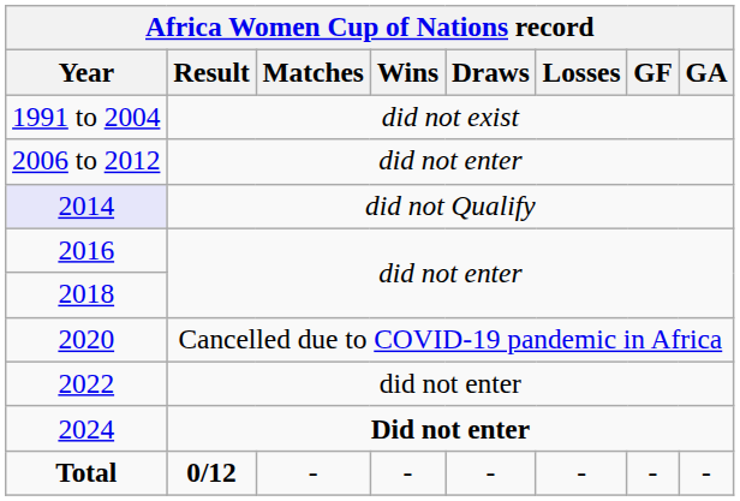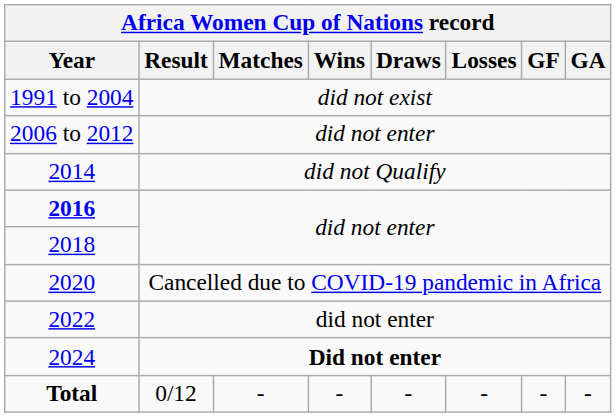2014 | Africa Women Cup of Nations record / Year: lavender background -> no background
2016 | Africa Women Cup of Nations record / Year: normal -> bold
Total | Africa Women Cup of Nations record / Result: bold -> normal
